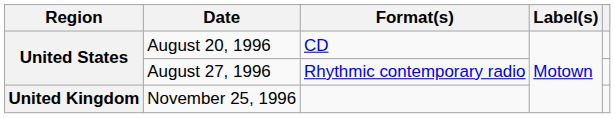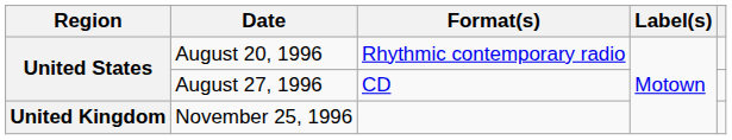August 20, 1996 | Format(s): CD -> Rhythmic contemporary radio
August 27, 1996 | Format(s): Rhythmic contemporary radio -> CD
